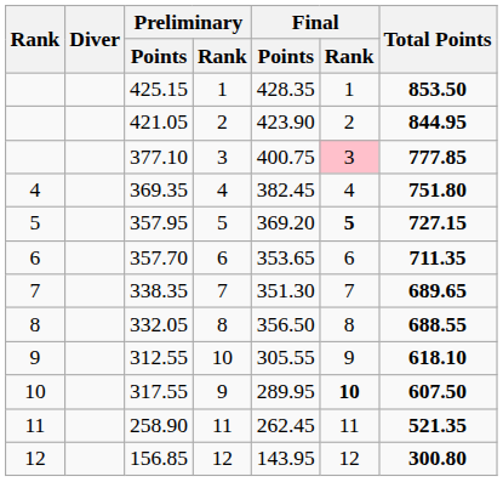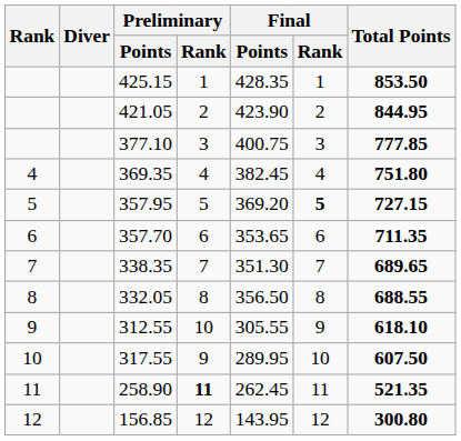377.10 | Final / Rank: pink background -> no background
317.55 | Final / Rank: bold -> normal
258.90 | Preliminary / Rank: normal -> bold
